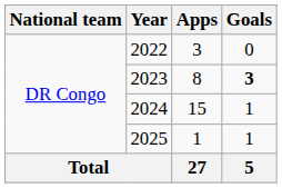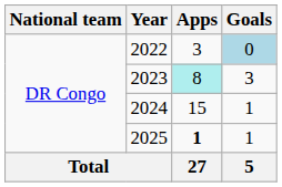2022 | Goals: no background -> lightblue background
2023 | Apps: no background -> paleturquoise background
2023 | Goals: bold -> normal
2025 | Apps: normal -> bold
